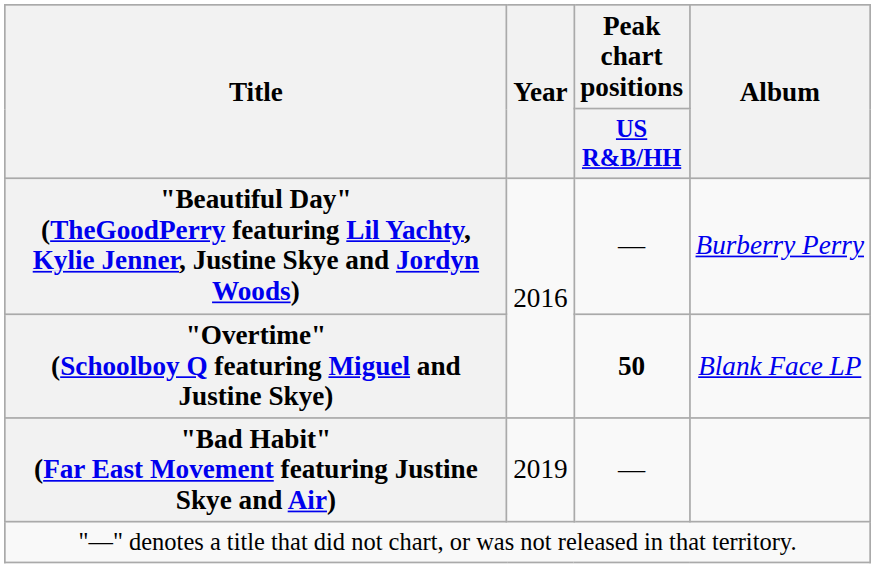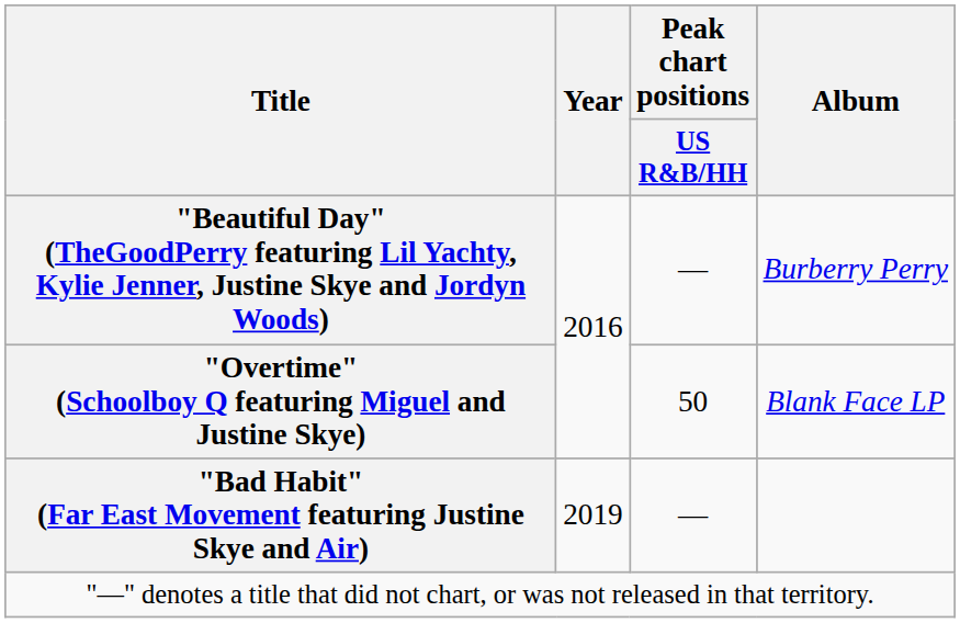"Overtime" (Schoolboy Q featuring Miguel and Justine Skye) | Peak chart positions / US R&B/HH: bold -> normal
